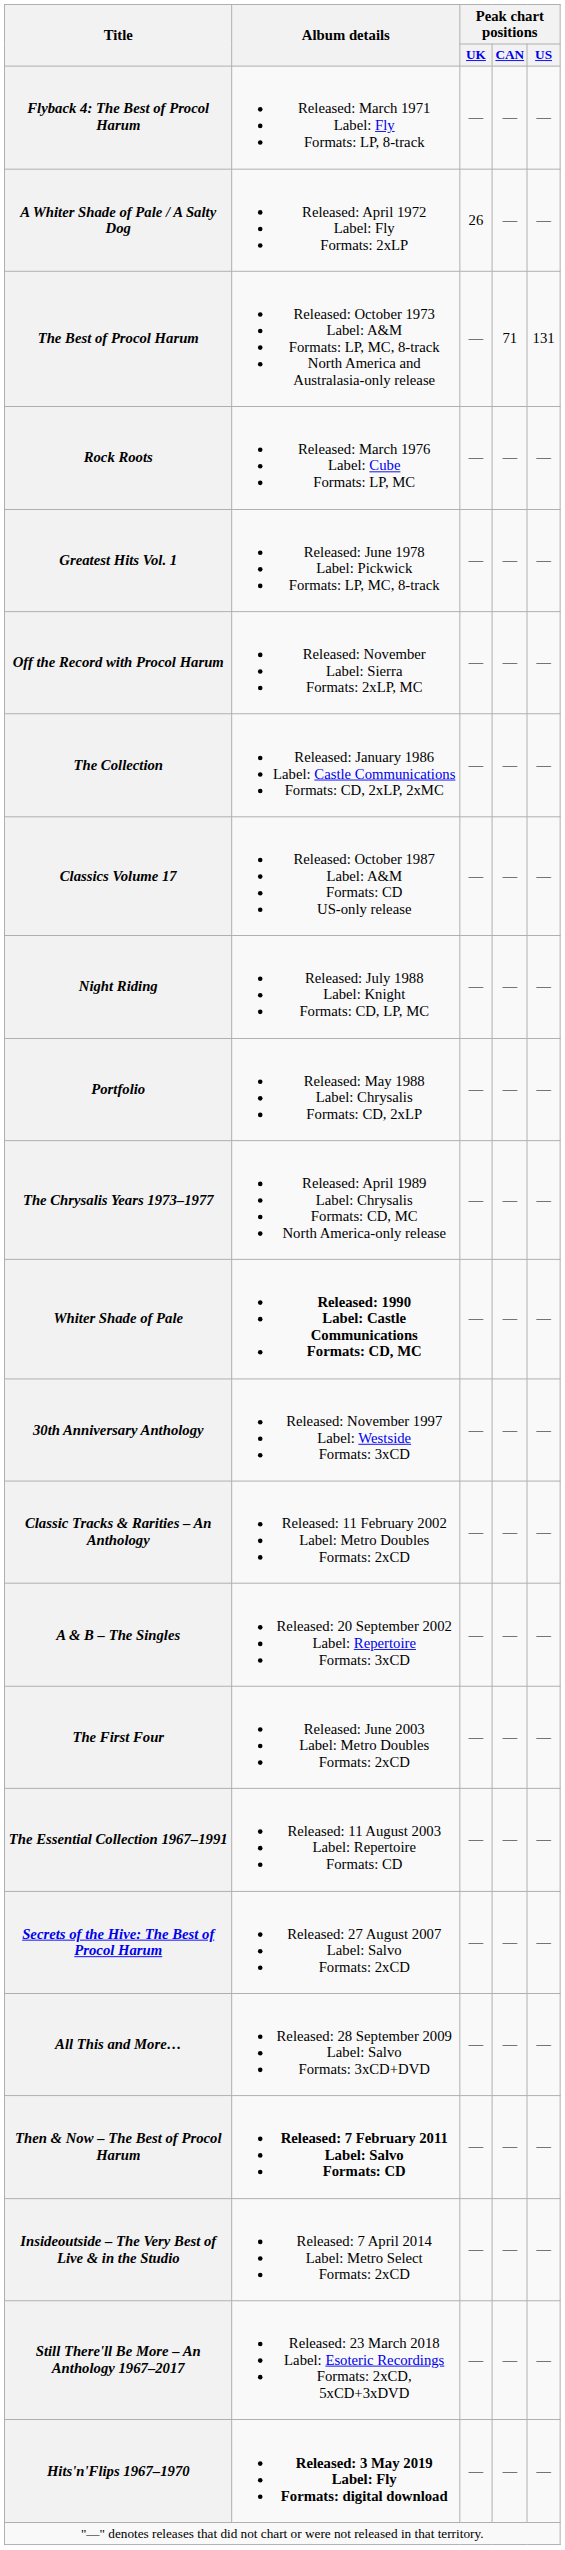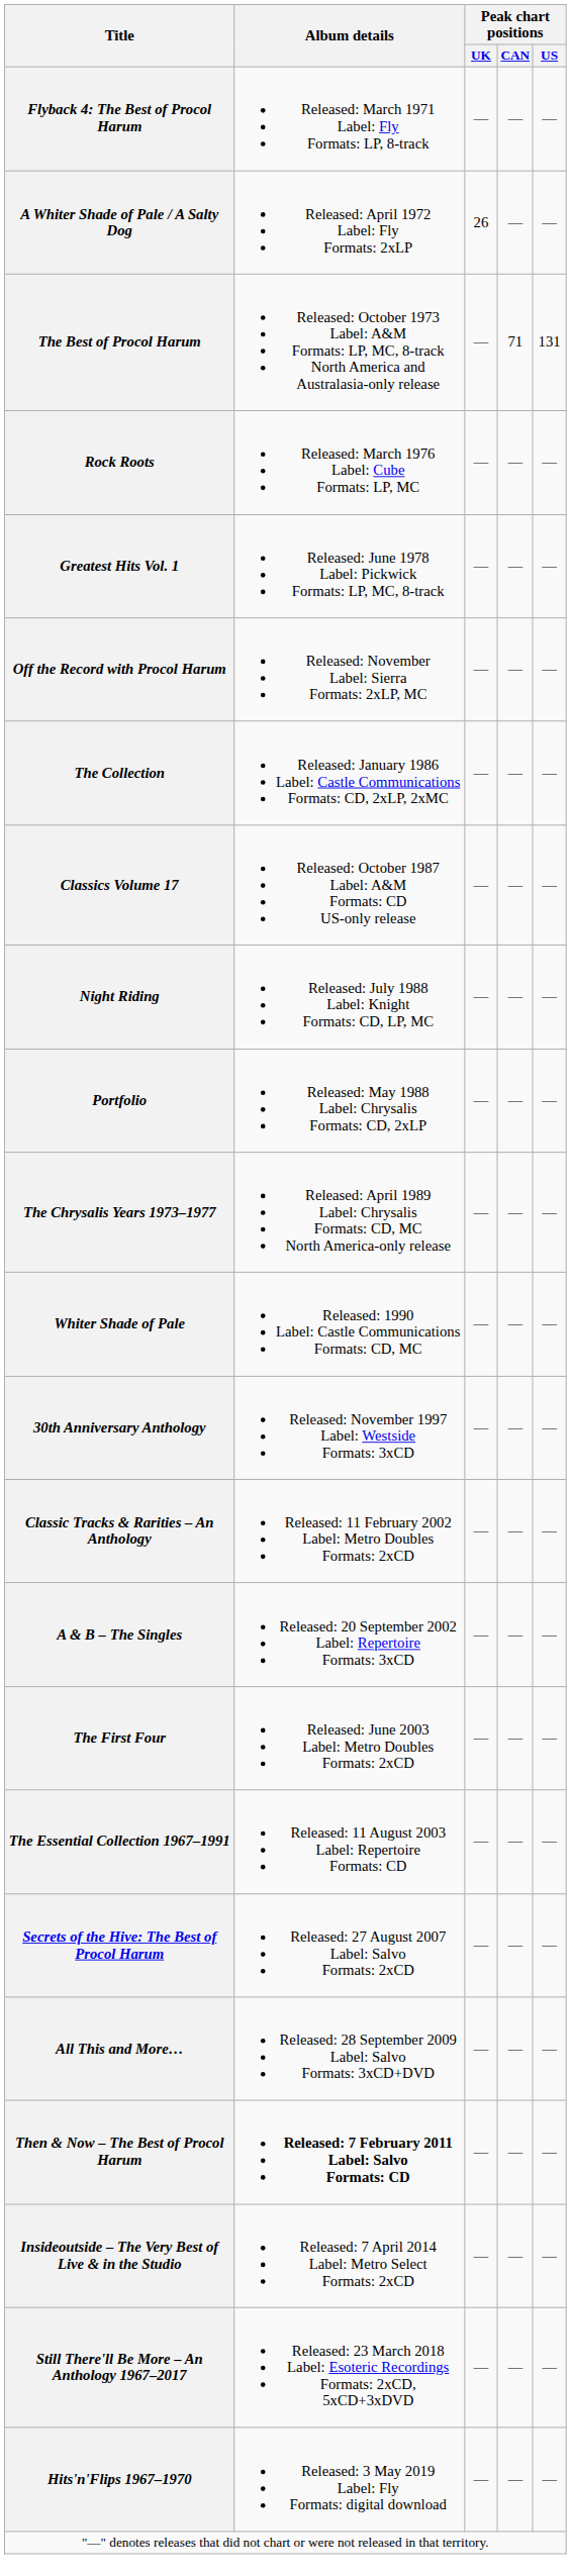Whiter Shade of Pale | Album details: bold -> normal
Hits'n'Flips 1967–1970 | Album details: bold -> normal
